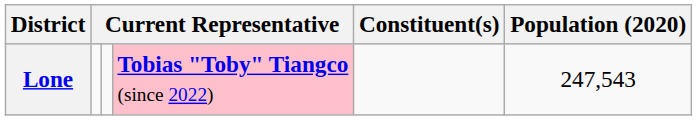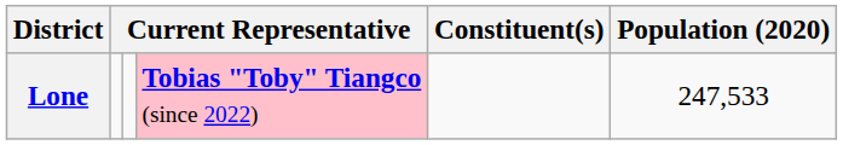Lone | Population (2020): 247,543 -> 247,533
